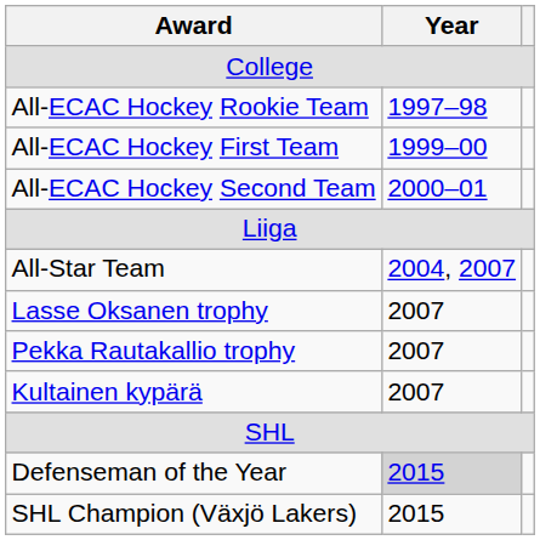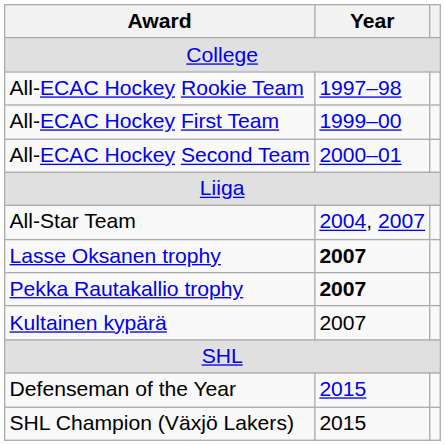Lasse Oksanen trophy | Year: normal -> bold
Pekka Rautakallio trophy | Year: normal -> bold
Defenseman of the Year | Year: lightgrey background -> no background
